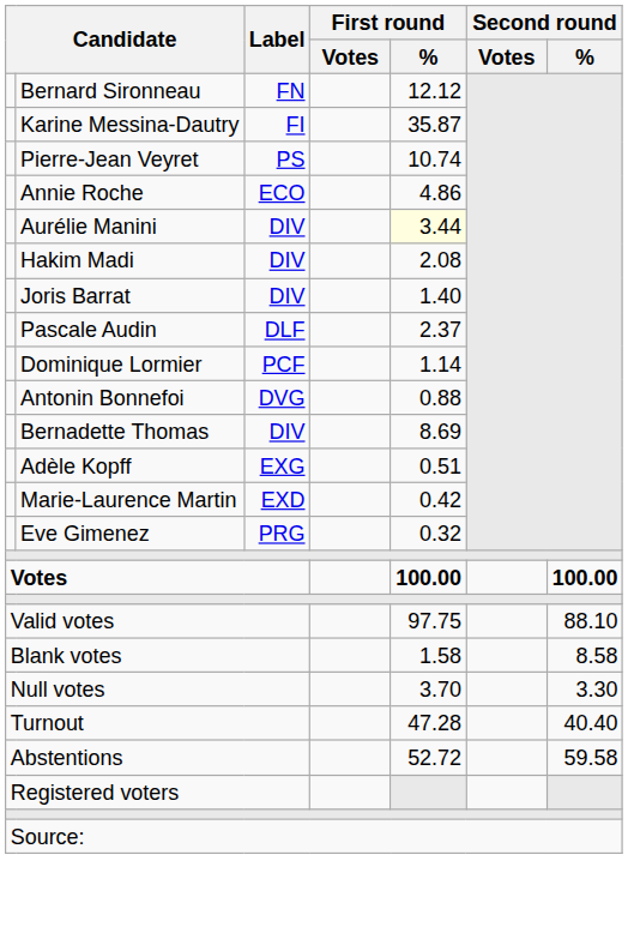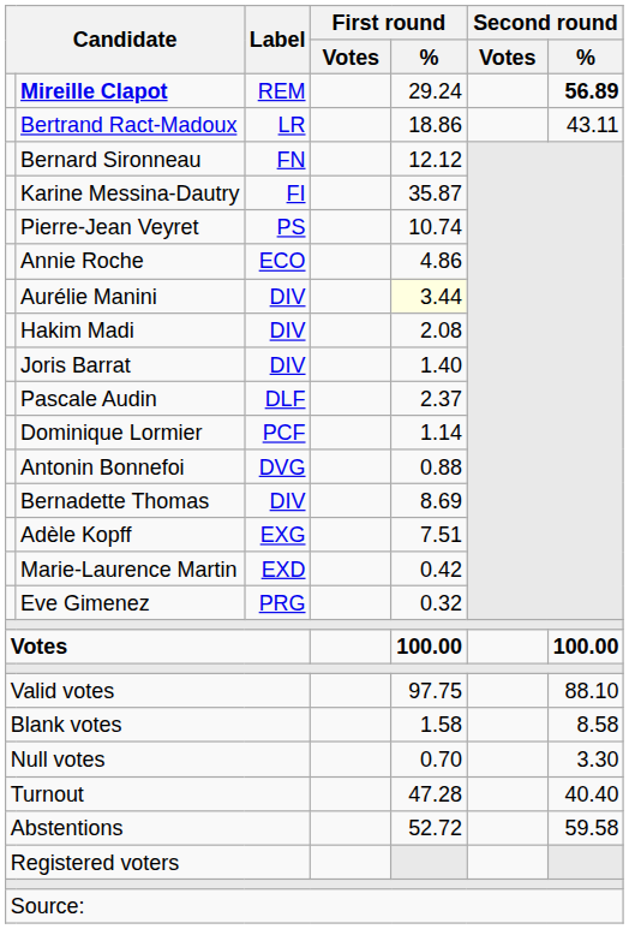+ row: Mireille Clapot | REM | 29.24 | 56.89
+ row: Bertrand Ract-Madoux | LR | 18.86 | 43.11
Adèle Kopff | First round / %: 0.51 -> 7.51
Null votes | First round / %: 3.70 -> 0.70
